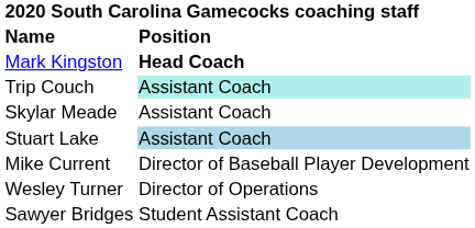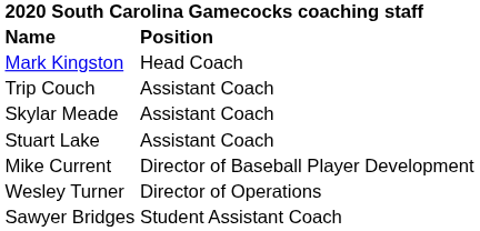Mark Kingston | Position: bold -> normal
Trip Couch | Position: paleturquoise background -> no background
Stuart Lake | Position: lightblue background -> no background
